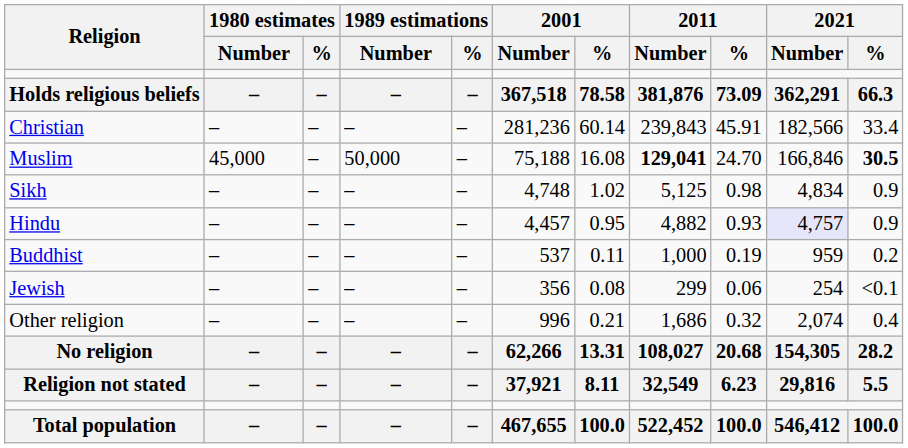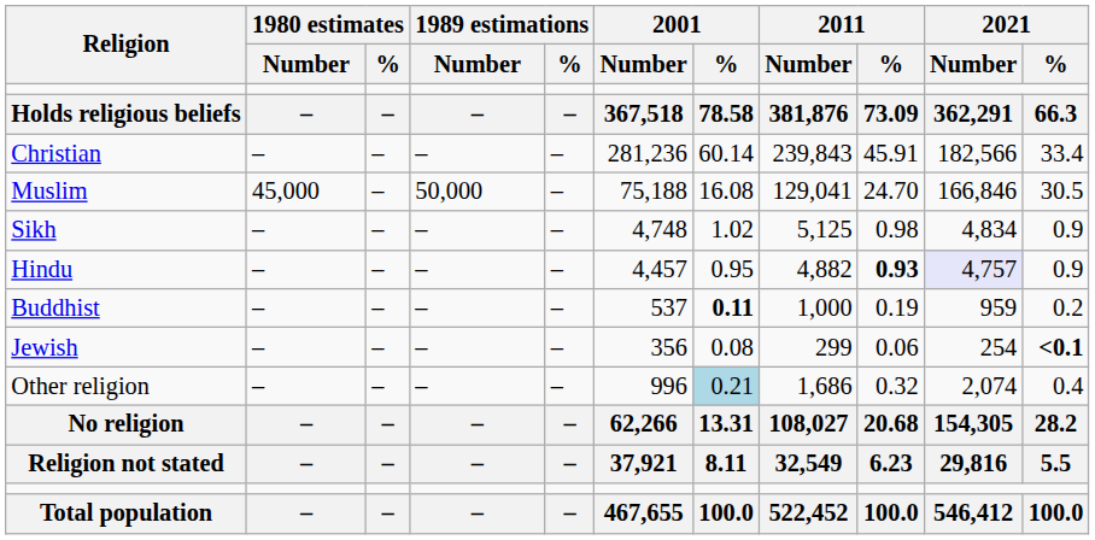Muslim | 2011 / Number: bold -> normal
Muslim | 2021 / %: bold -> normal
Hindu | 2011 / %: normal -> bold
Buddhist | 2001 / %: normal -> bold
Jewish | 2021 / %: normal -> bold
Other religion | 2001 / %: no background -> lightblue background
